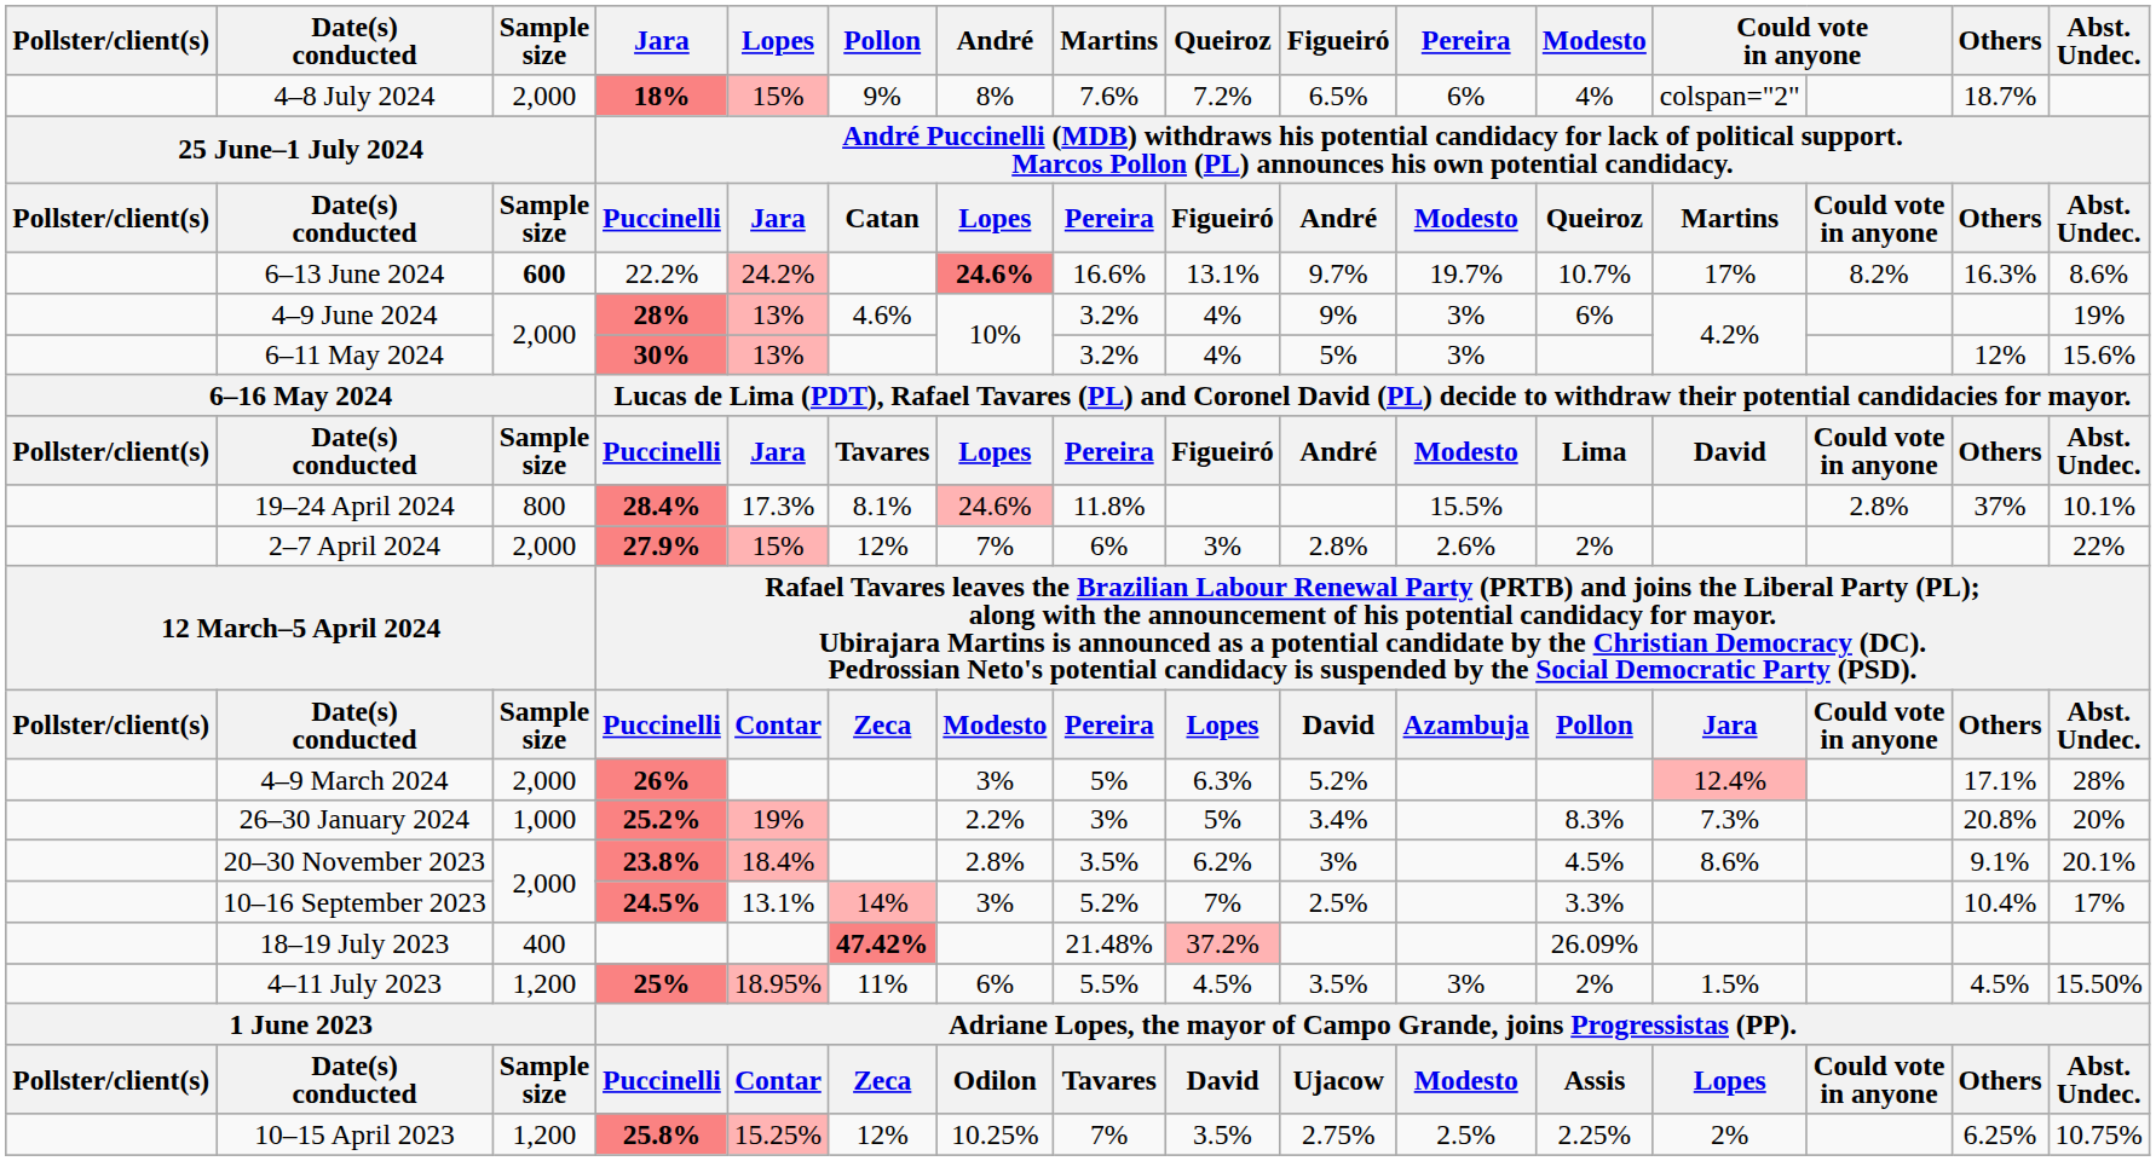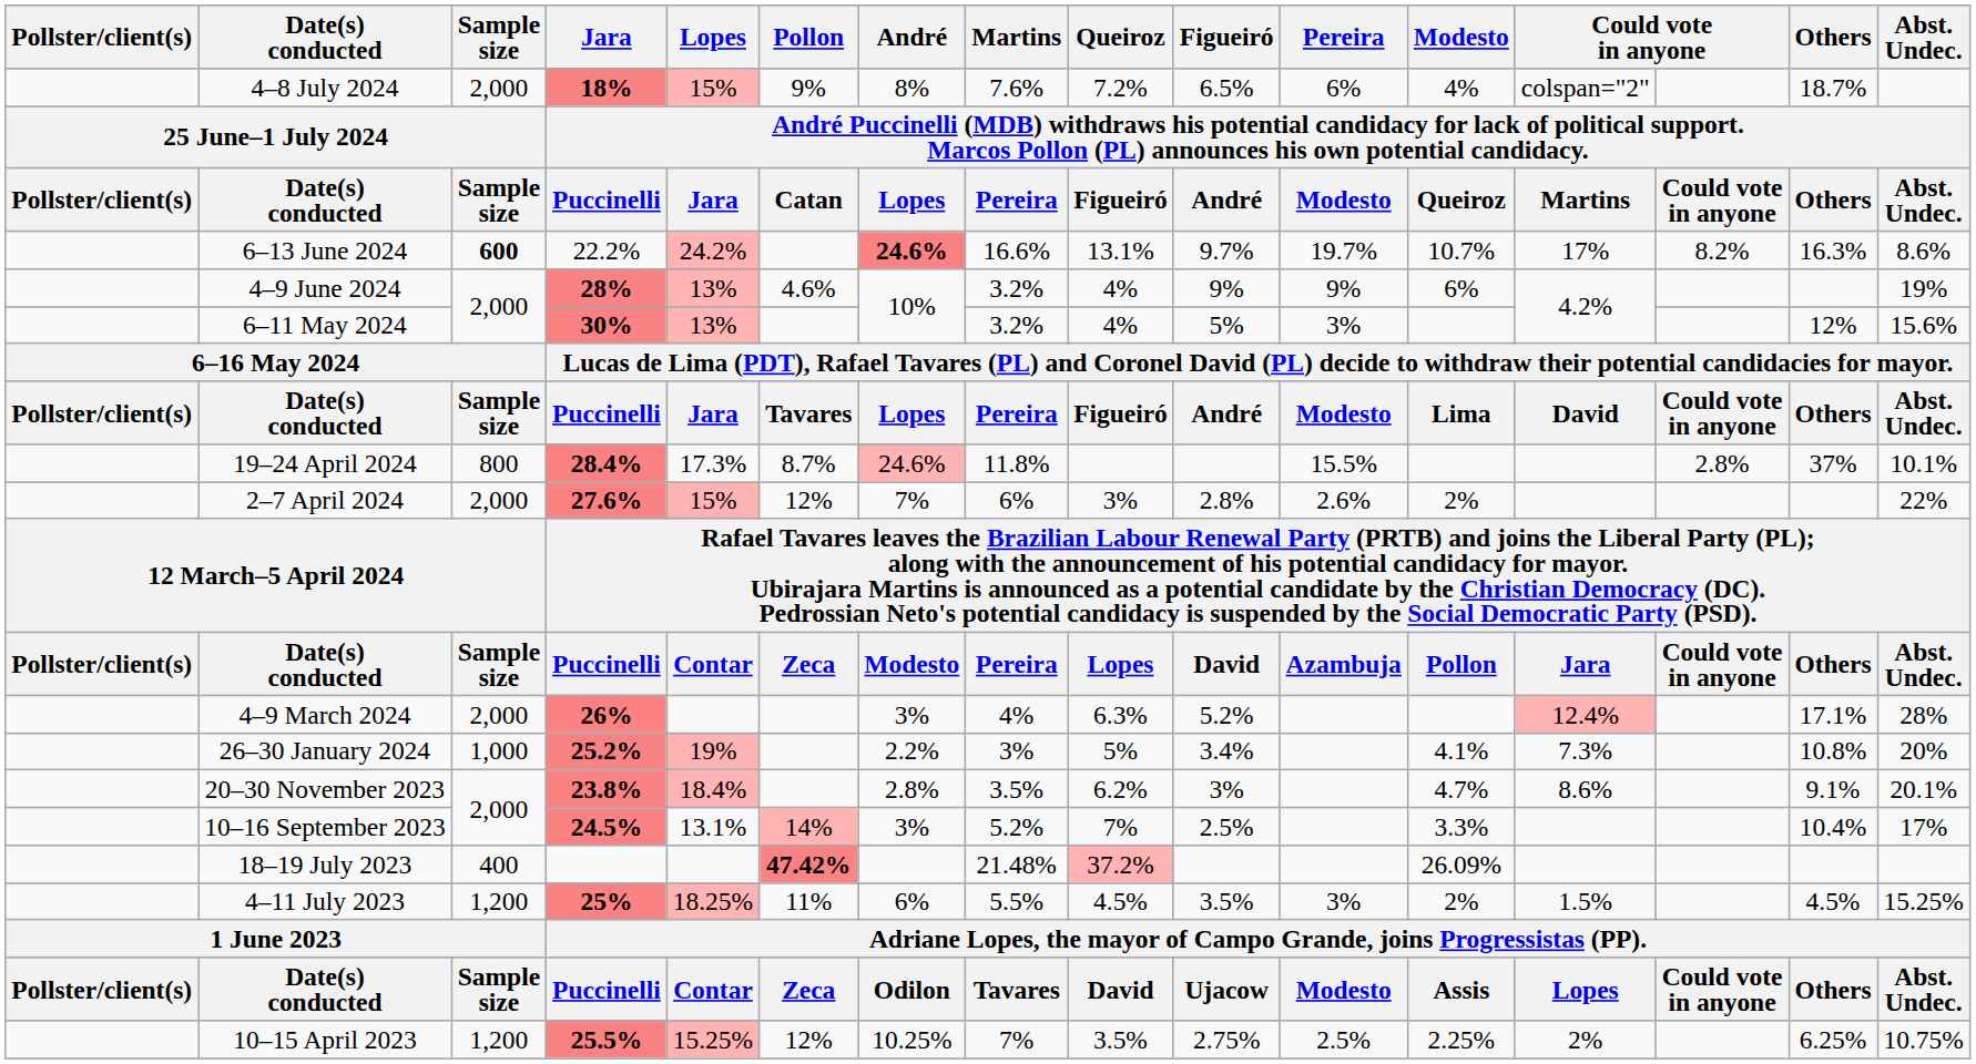4–9 June 2024 | Pereira: 3% -> 9%
19–24 April 2024 | Pollon: 8.1% -> 8.7%
2–7 April 2024 | Jara: 27.9% -> 27.6%
4–9 March 2024 | Martins: 5% -> 4%
26–30 January 2024 | Modesto: 8.3% -> 4.1%
26–30 January 2024 | Others: 20.8% -> 10.8%
20–30 November 2023 | Modesto: 4.5% -> 4.7%
4–11 July 2023 | Lopes: 18.95% -> 18.25%
4–11 July 2023 | Abst. Undec.: 15.50% -> 15.25%
10–15 April 2023 | Jara: 25.8% -> 25.5%
